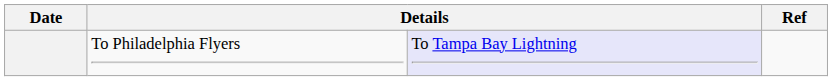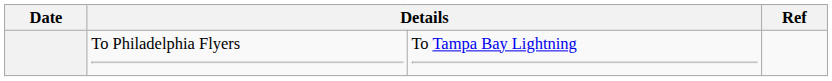To Philadelphia Flyers | column 3: lavender background -> no background
